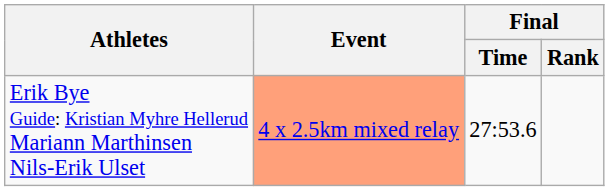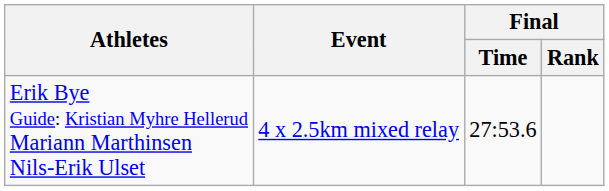row 3 | Event: lightsalmon background -> no background
